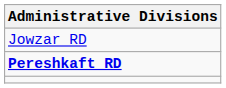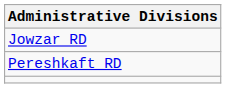row 3 | column 1: bold -> normal
